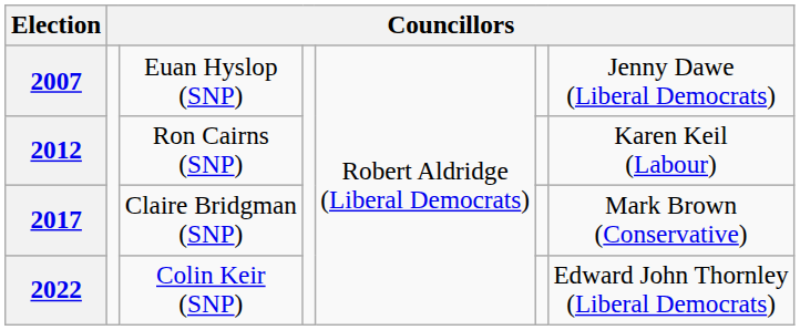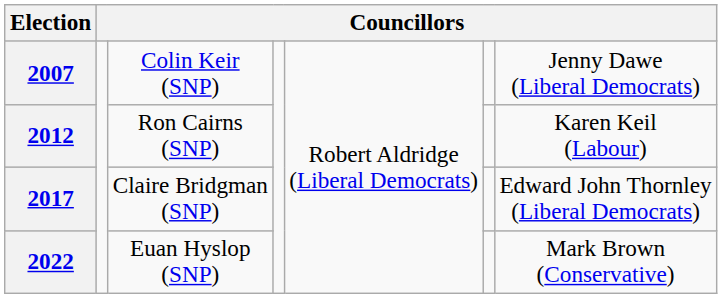2007 | column 3: Euan Hyslop (SNP) -> Colin Keir (SNP)
2017 | column 7: Mark Brown (Conservative) -> Edward John Thornley (Liberal Democrats)
2022 | column 3: Colin Keir (SNP) -> Euan Hyslop (SNP)
2022 | column 7: Edward John Thornley (Liberal Democrats) -> Mark Brown (Conservative)
